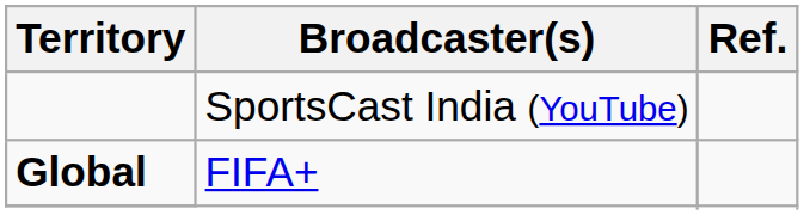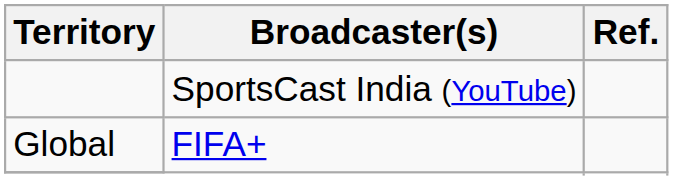Global | Territory: bold -> normal
